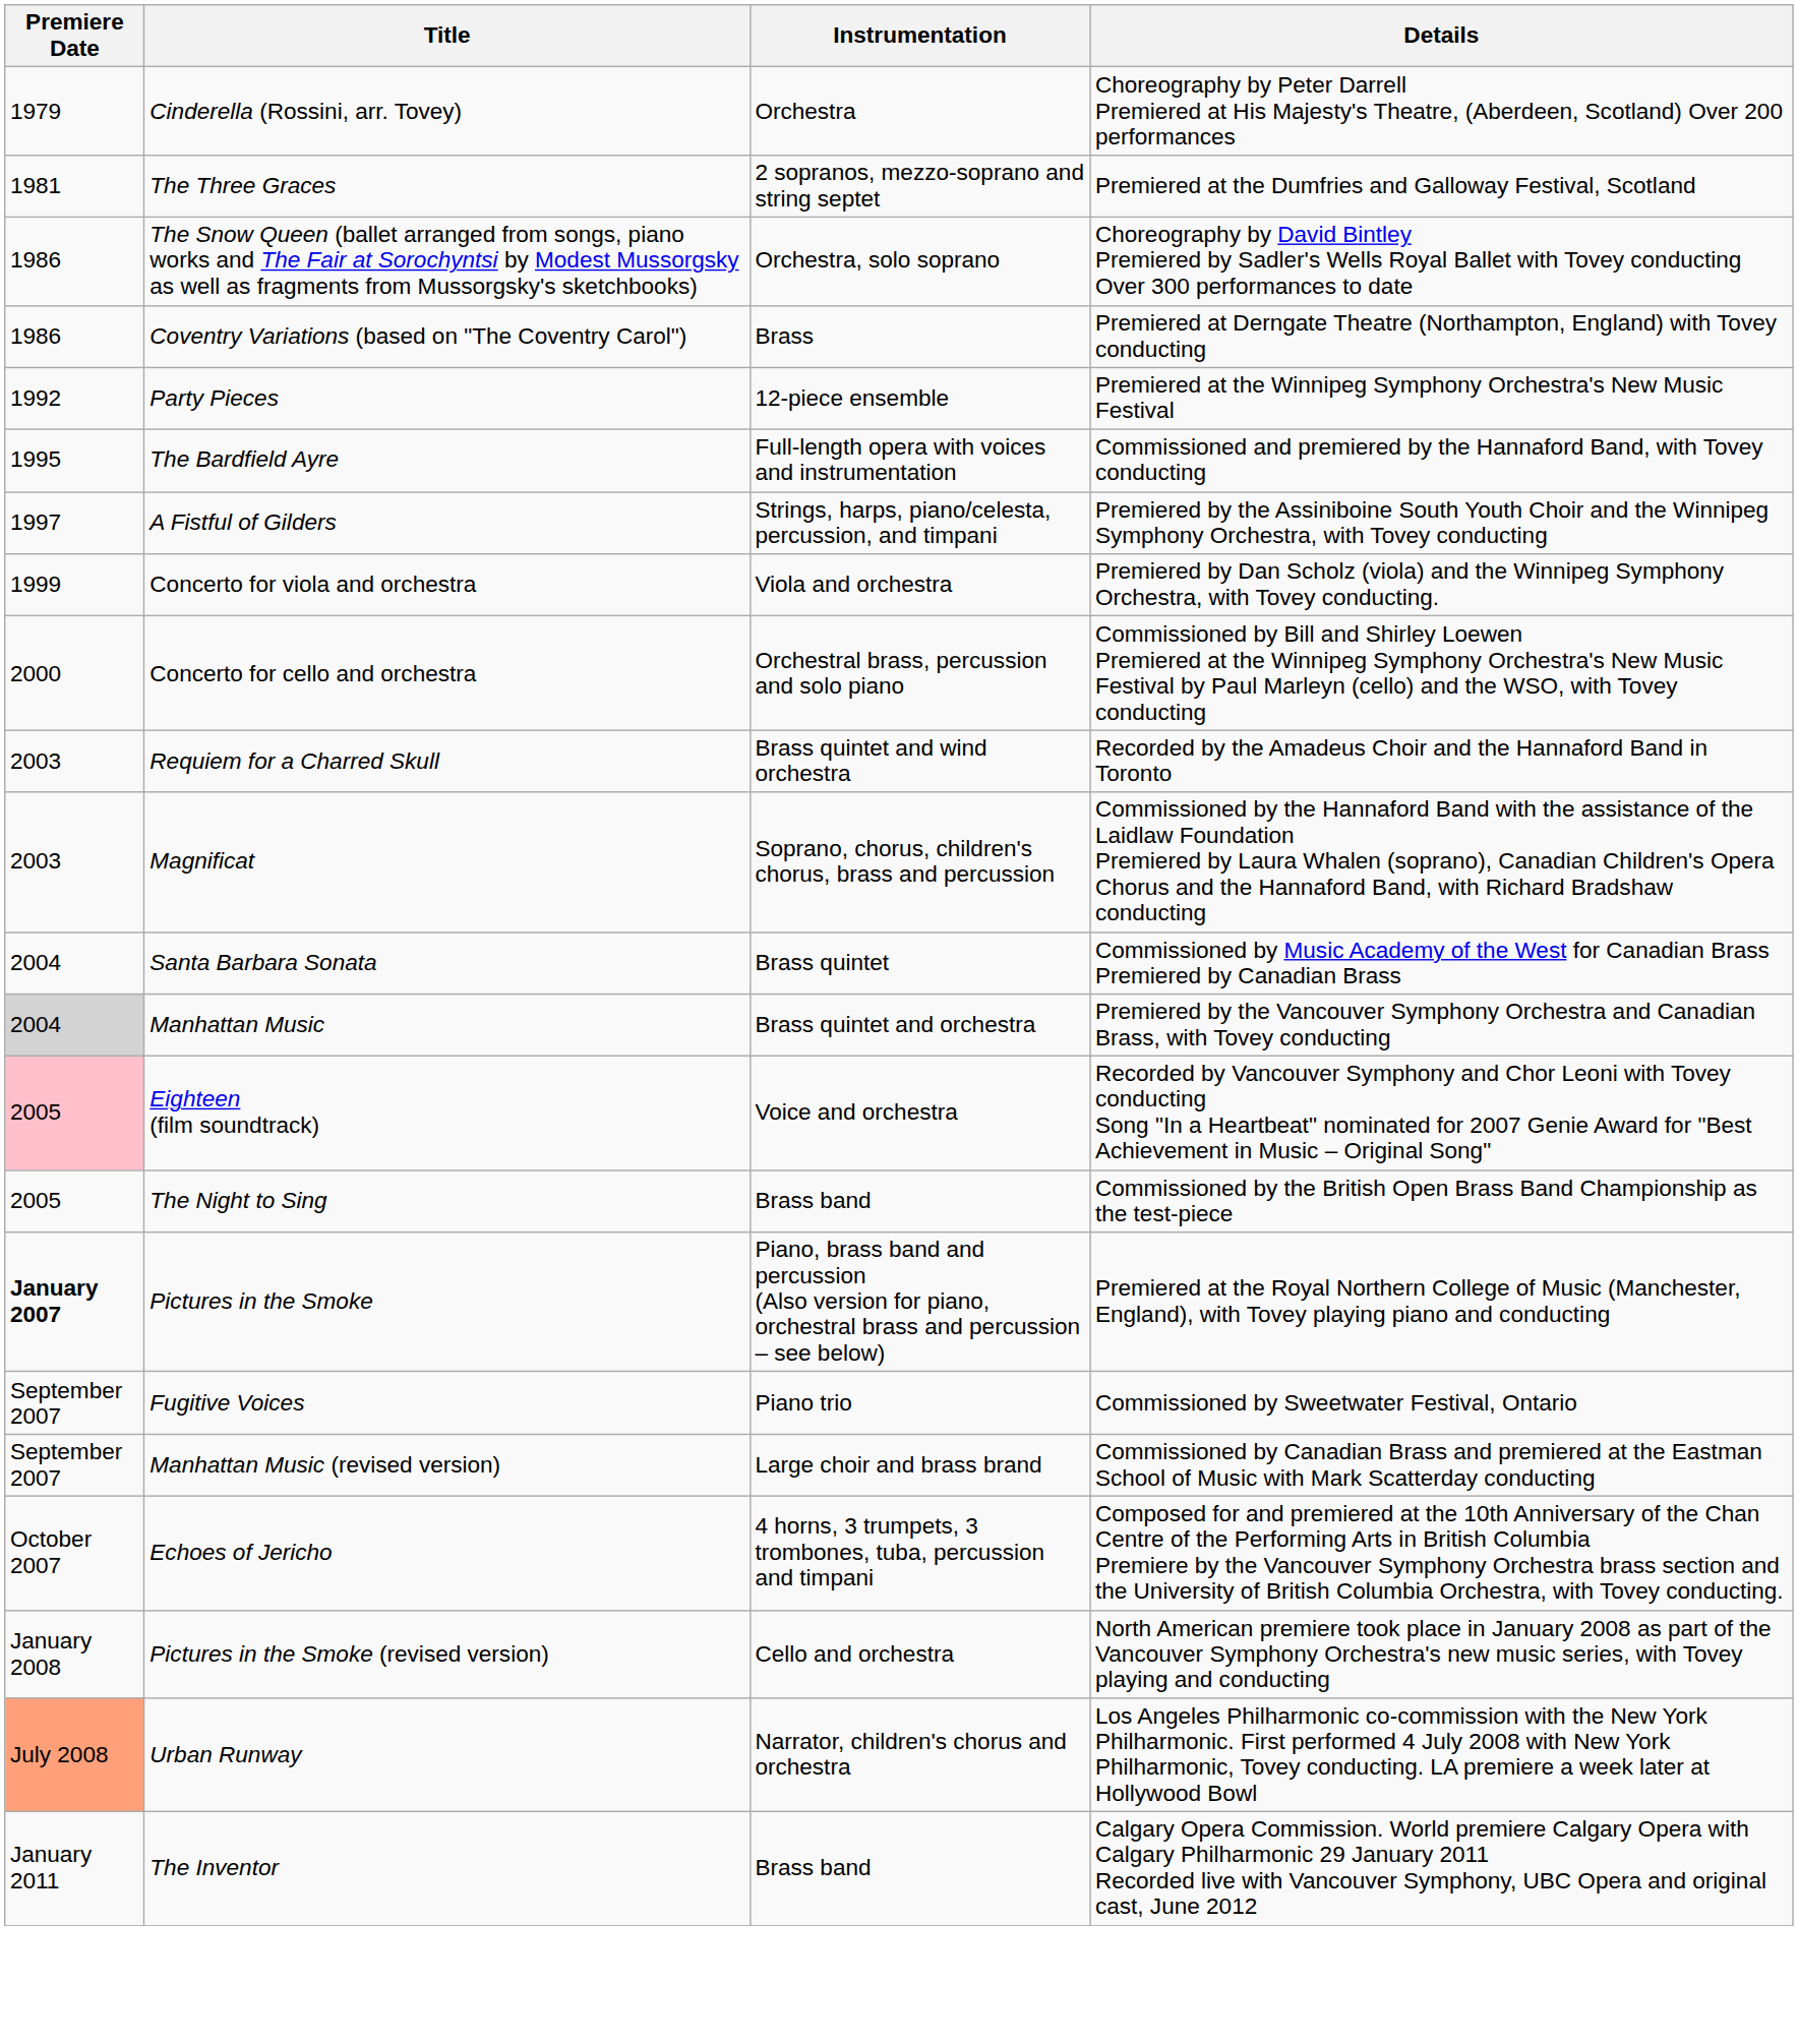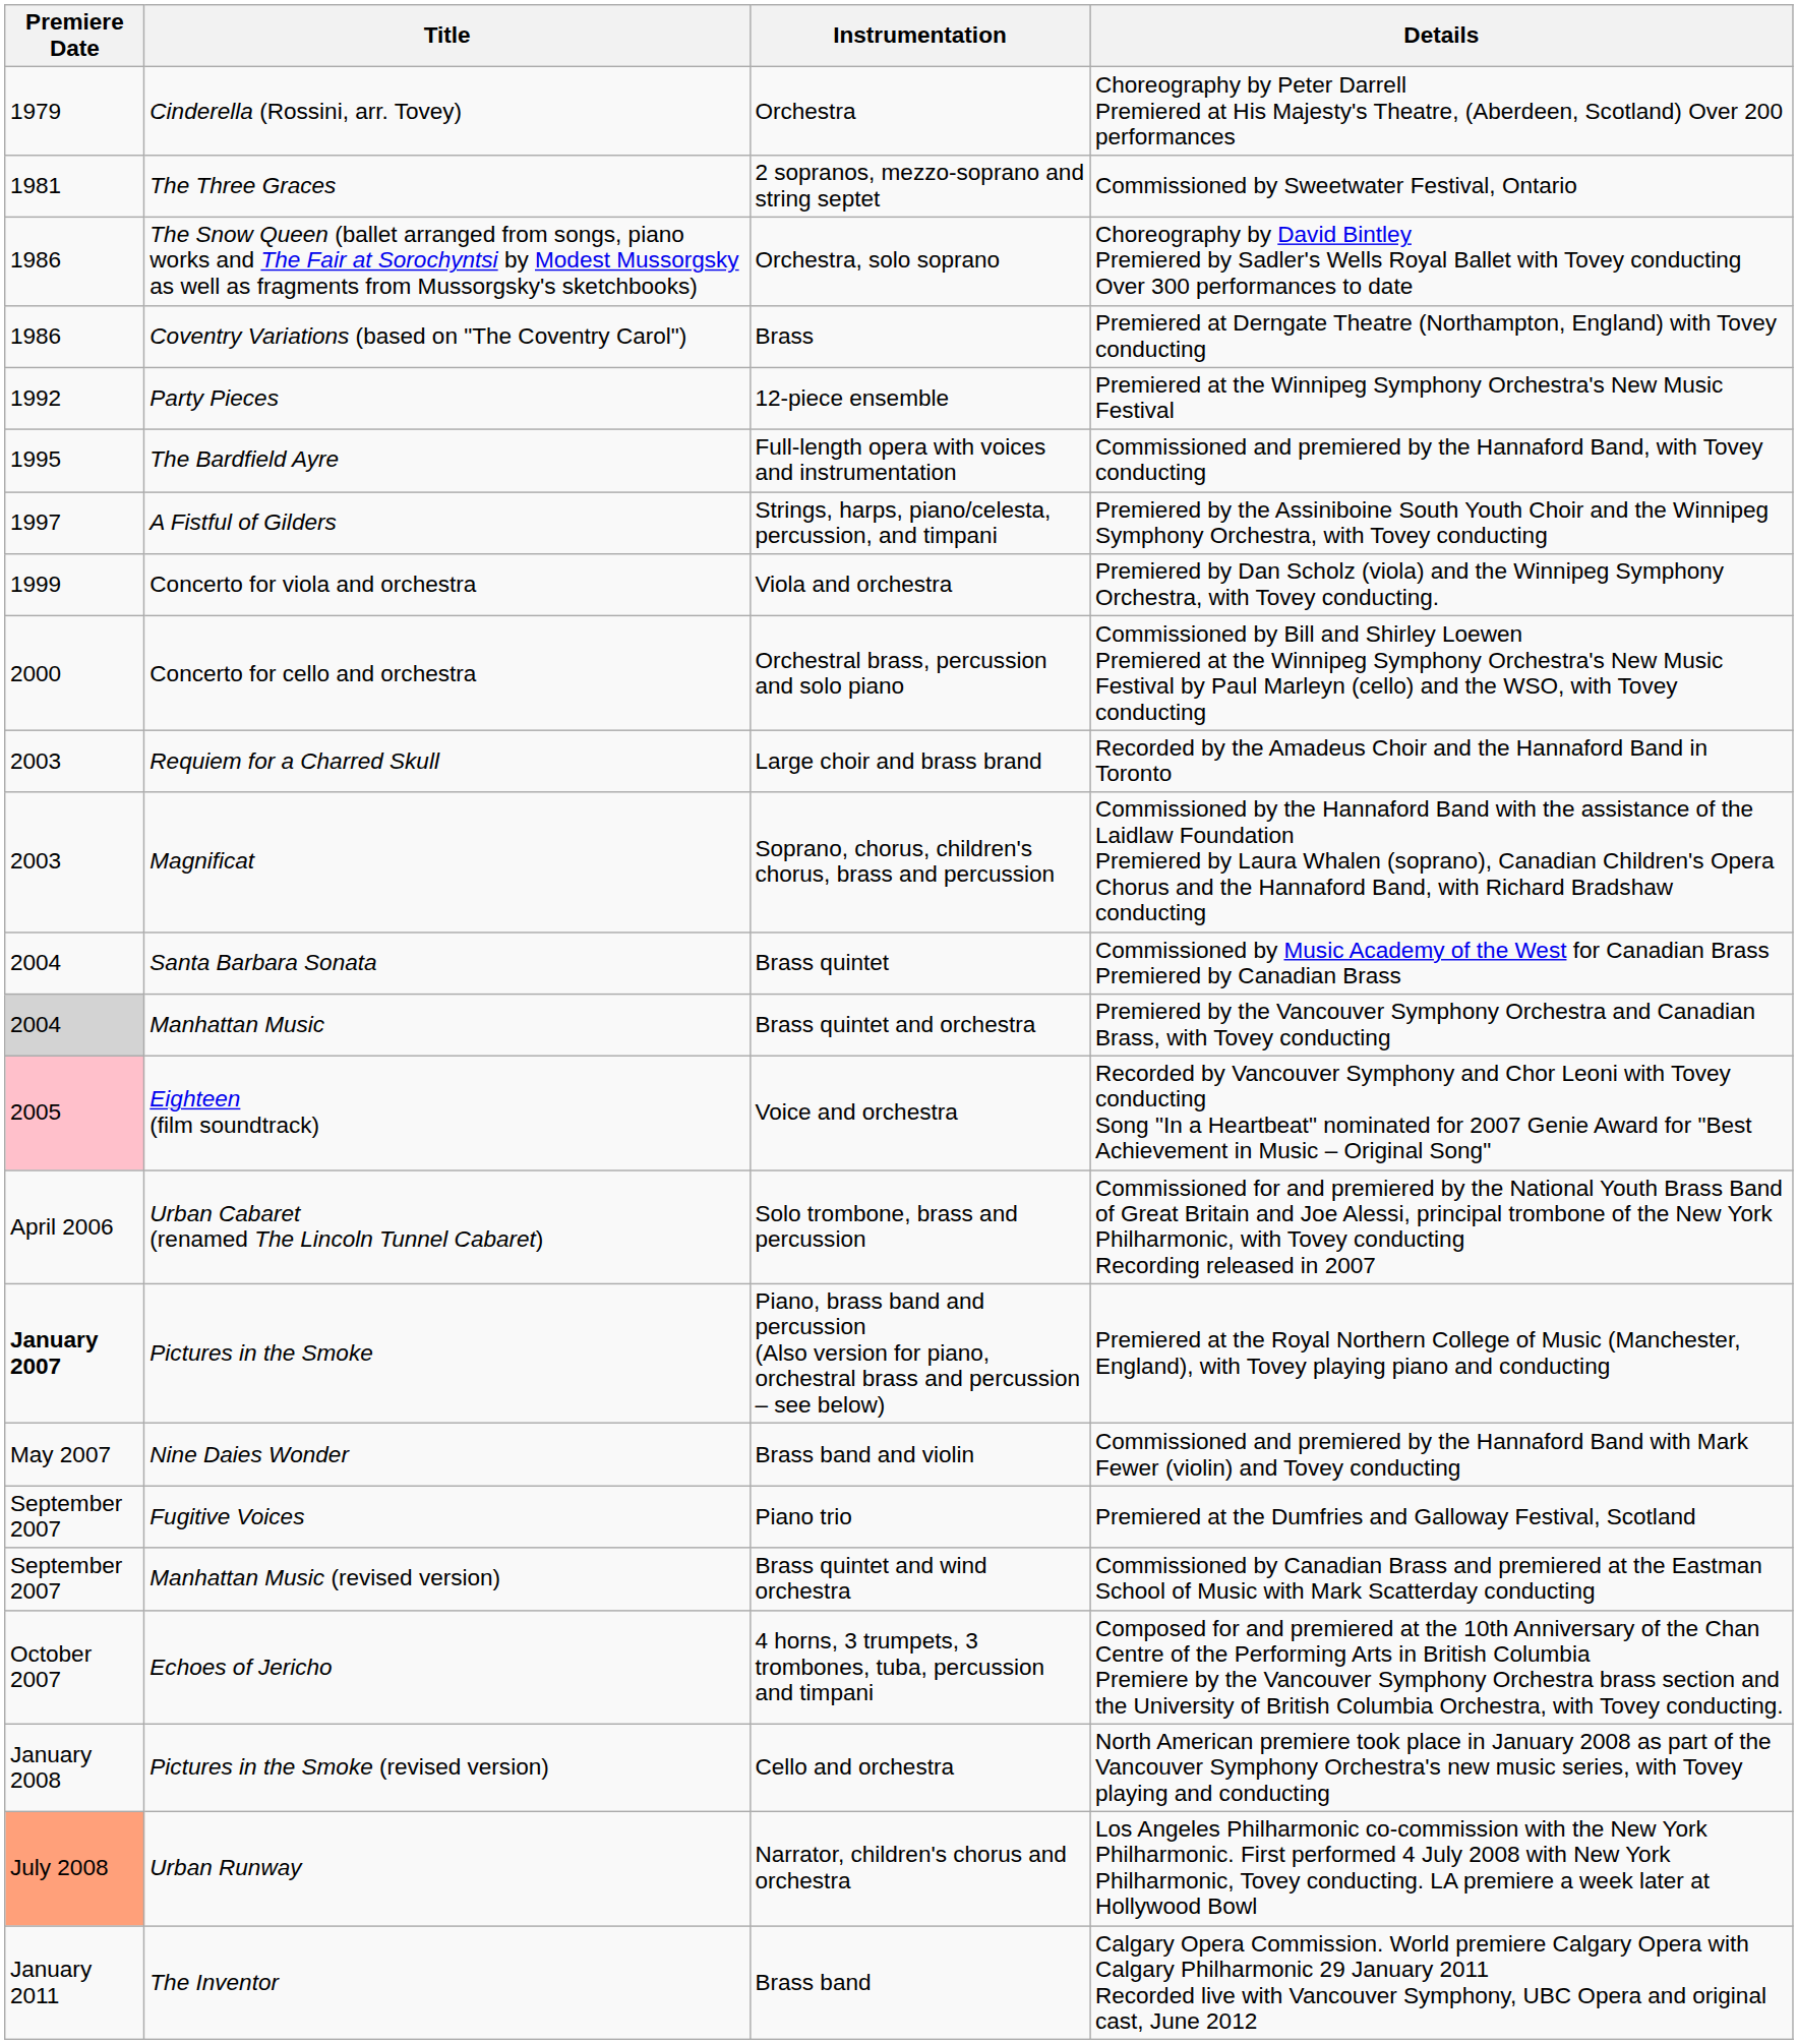The Three Graces | Details: Premiered at the Dumfries and Galloway Festival, Scotland -> Commissioned by Sweetwater Festival, Ontario
Requiem for a Charred Skull | Instrumentation: Brass quintet and wind orchestra -> Large choir and brass brand
- row: 2005 | The Night to Sing | Brass band | Commissioned by the British Open Brass Band Championship as the test-piece
+ row: April 2006 | Urban Cabaret (renamed The Lincoln Tunnel Cabaret) | Solo trombone, brass and percussion | Commissioned for and premiered by the National Youth Brass Band of Great Britain and Joe Alessi, principal trombone of the New York Philharmonic, with Tovey conducting Recording released in 2007
+ row: May 2007 | Nine Daies Wonder | Brass band and violin | Commissioned and premiered by the Hannaford Band with Mark Fewer (violin) and Tovey conducting
Fugitive Voices | Details: Commissioned by Sweetwater Festival, Ontario -> Premiered at the Dumfries and Galloway Festival, Scotland
Manhattan Music (revised version) | Instrumentation: Large choir and brass brand -> Brass quintet and wind orchestra
